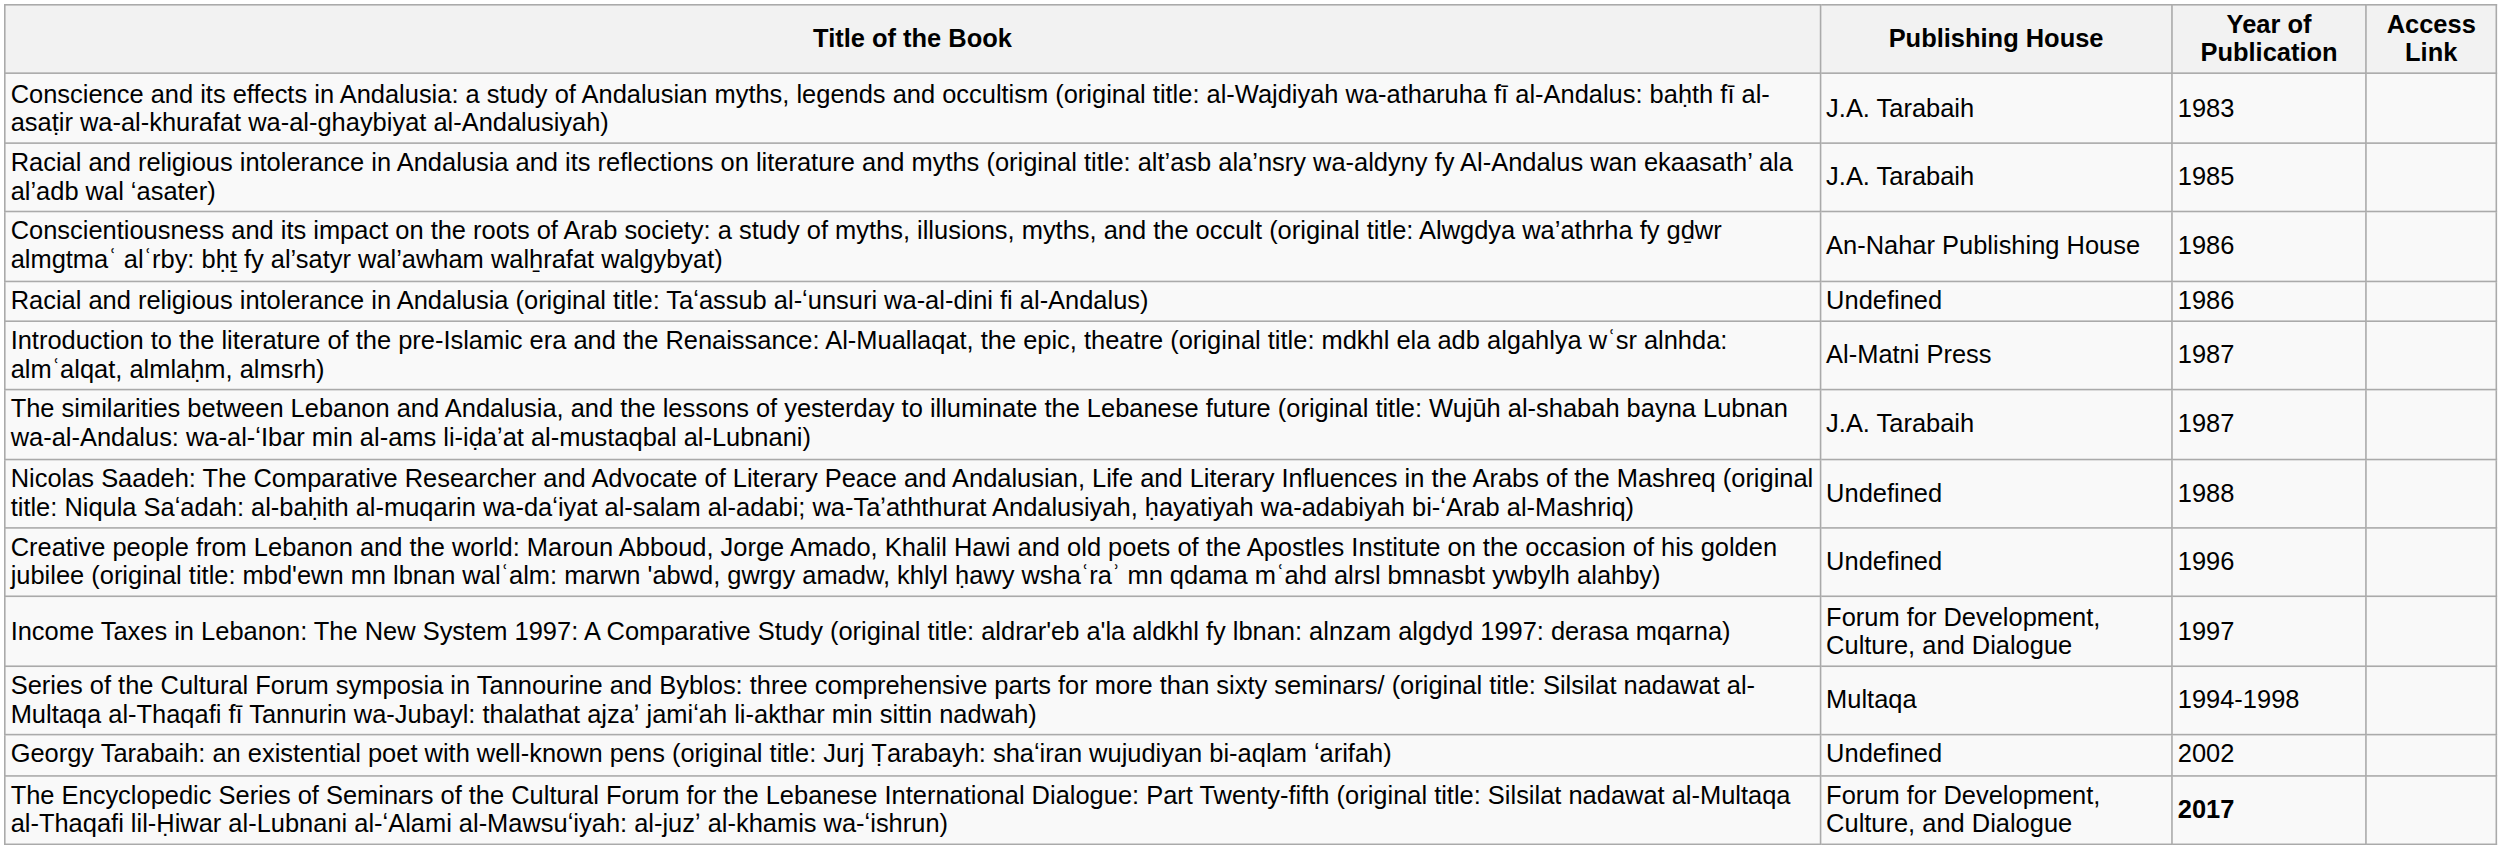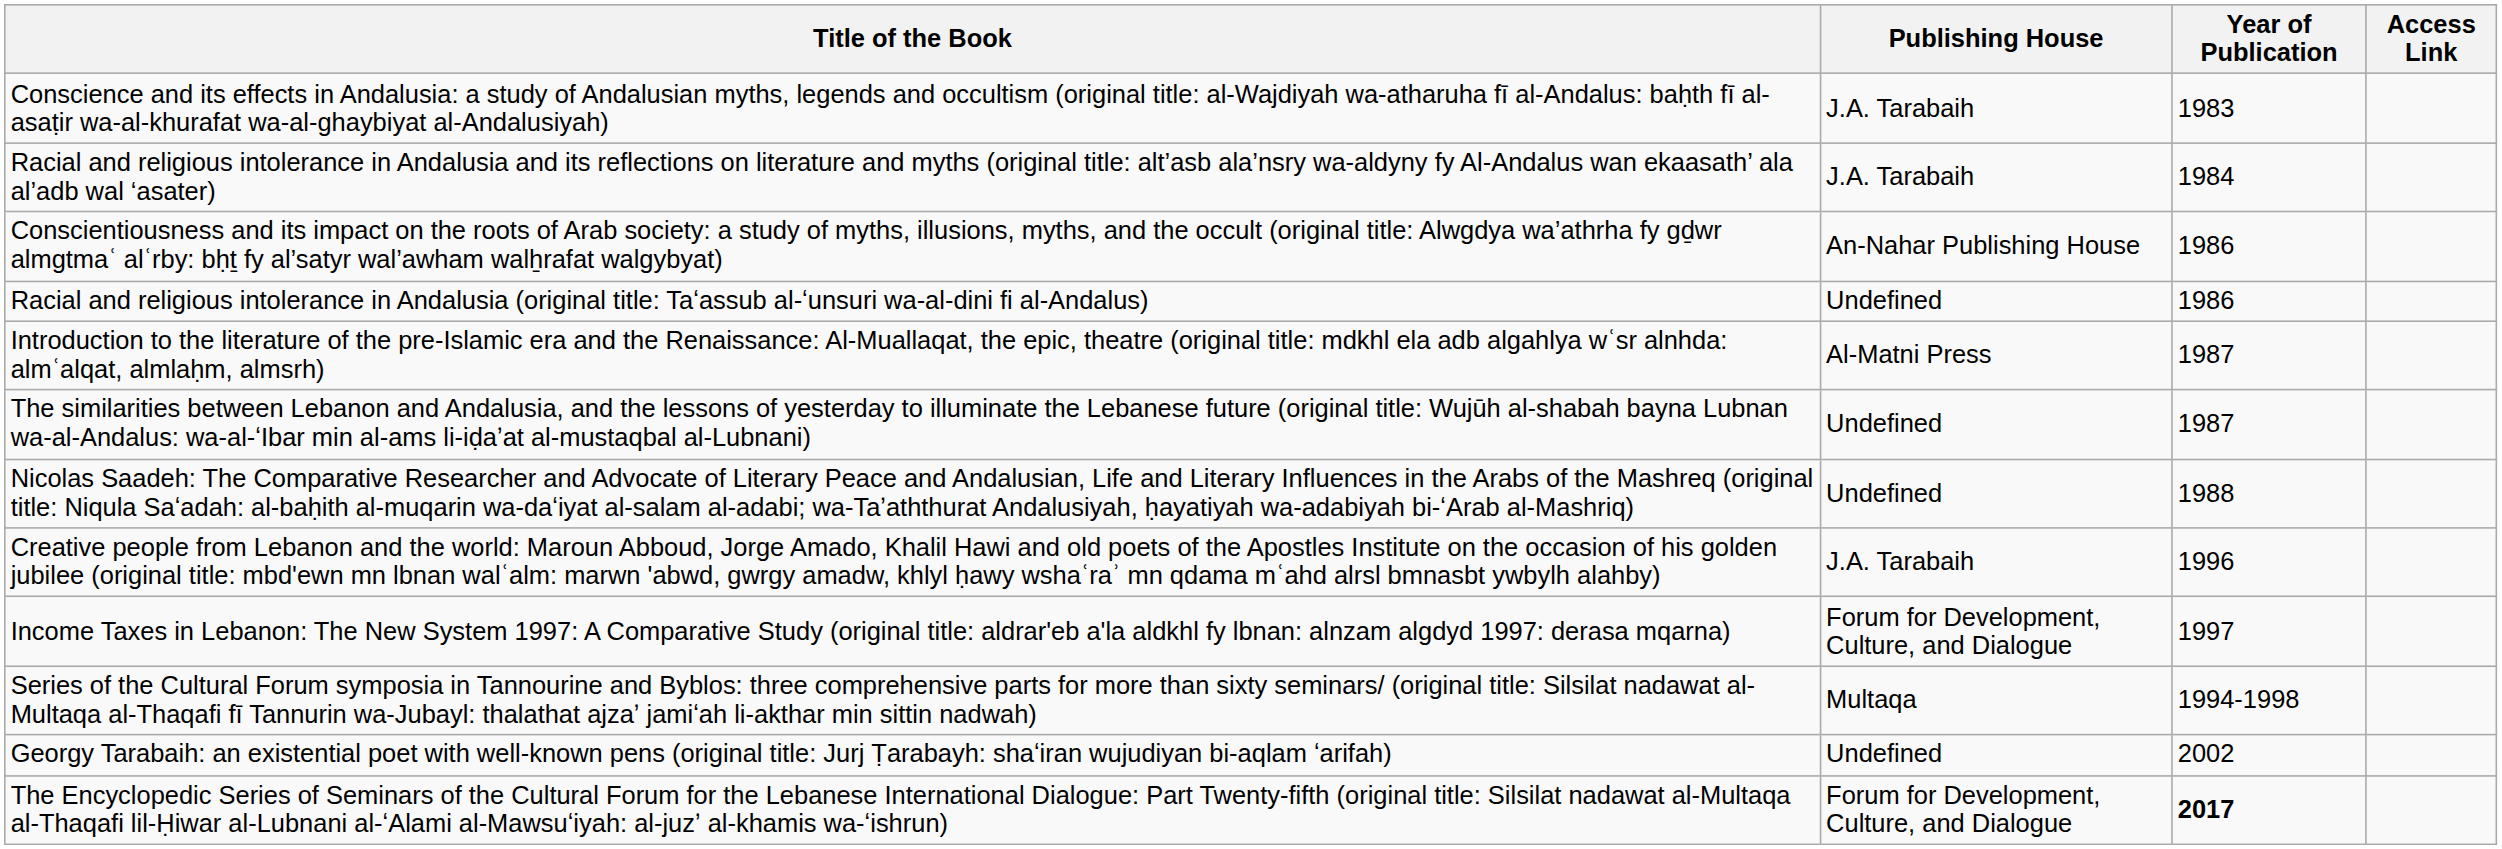row 3 | Year of Publication: 1985 -> 1984
row 7 | Publishing House: J.A. Tarabaih -> Undefined
row 9 | Publishing House: Undefined -> J.A. Tarabaih
